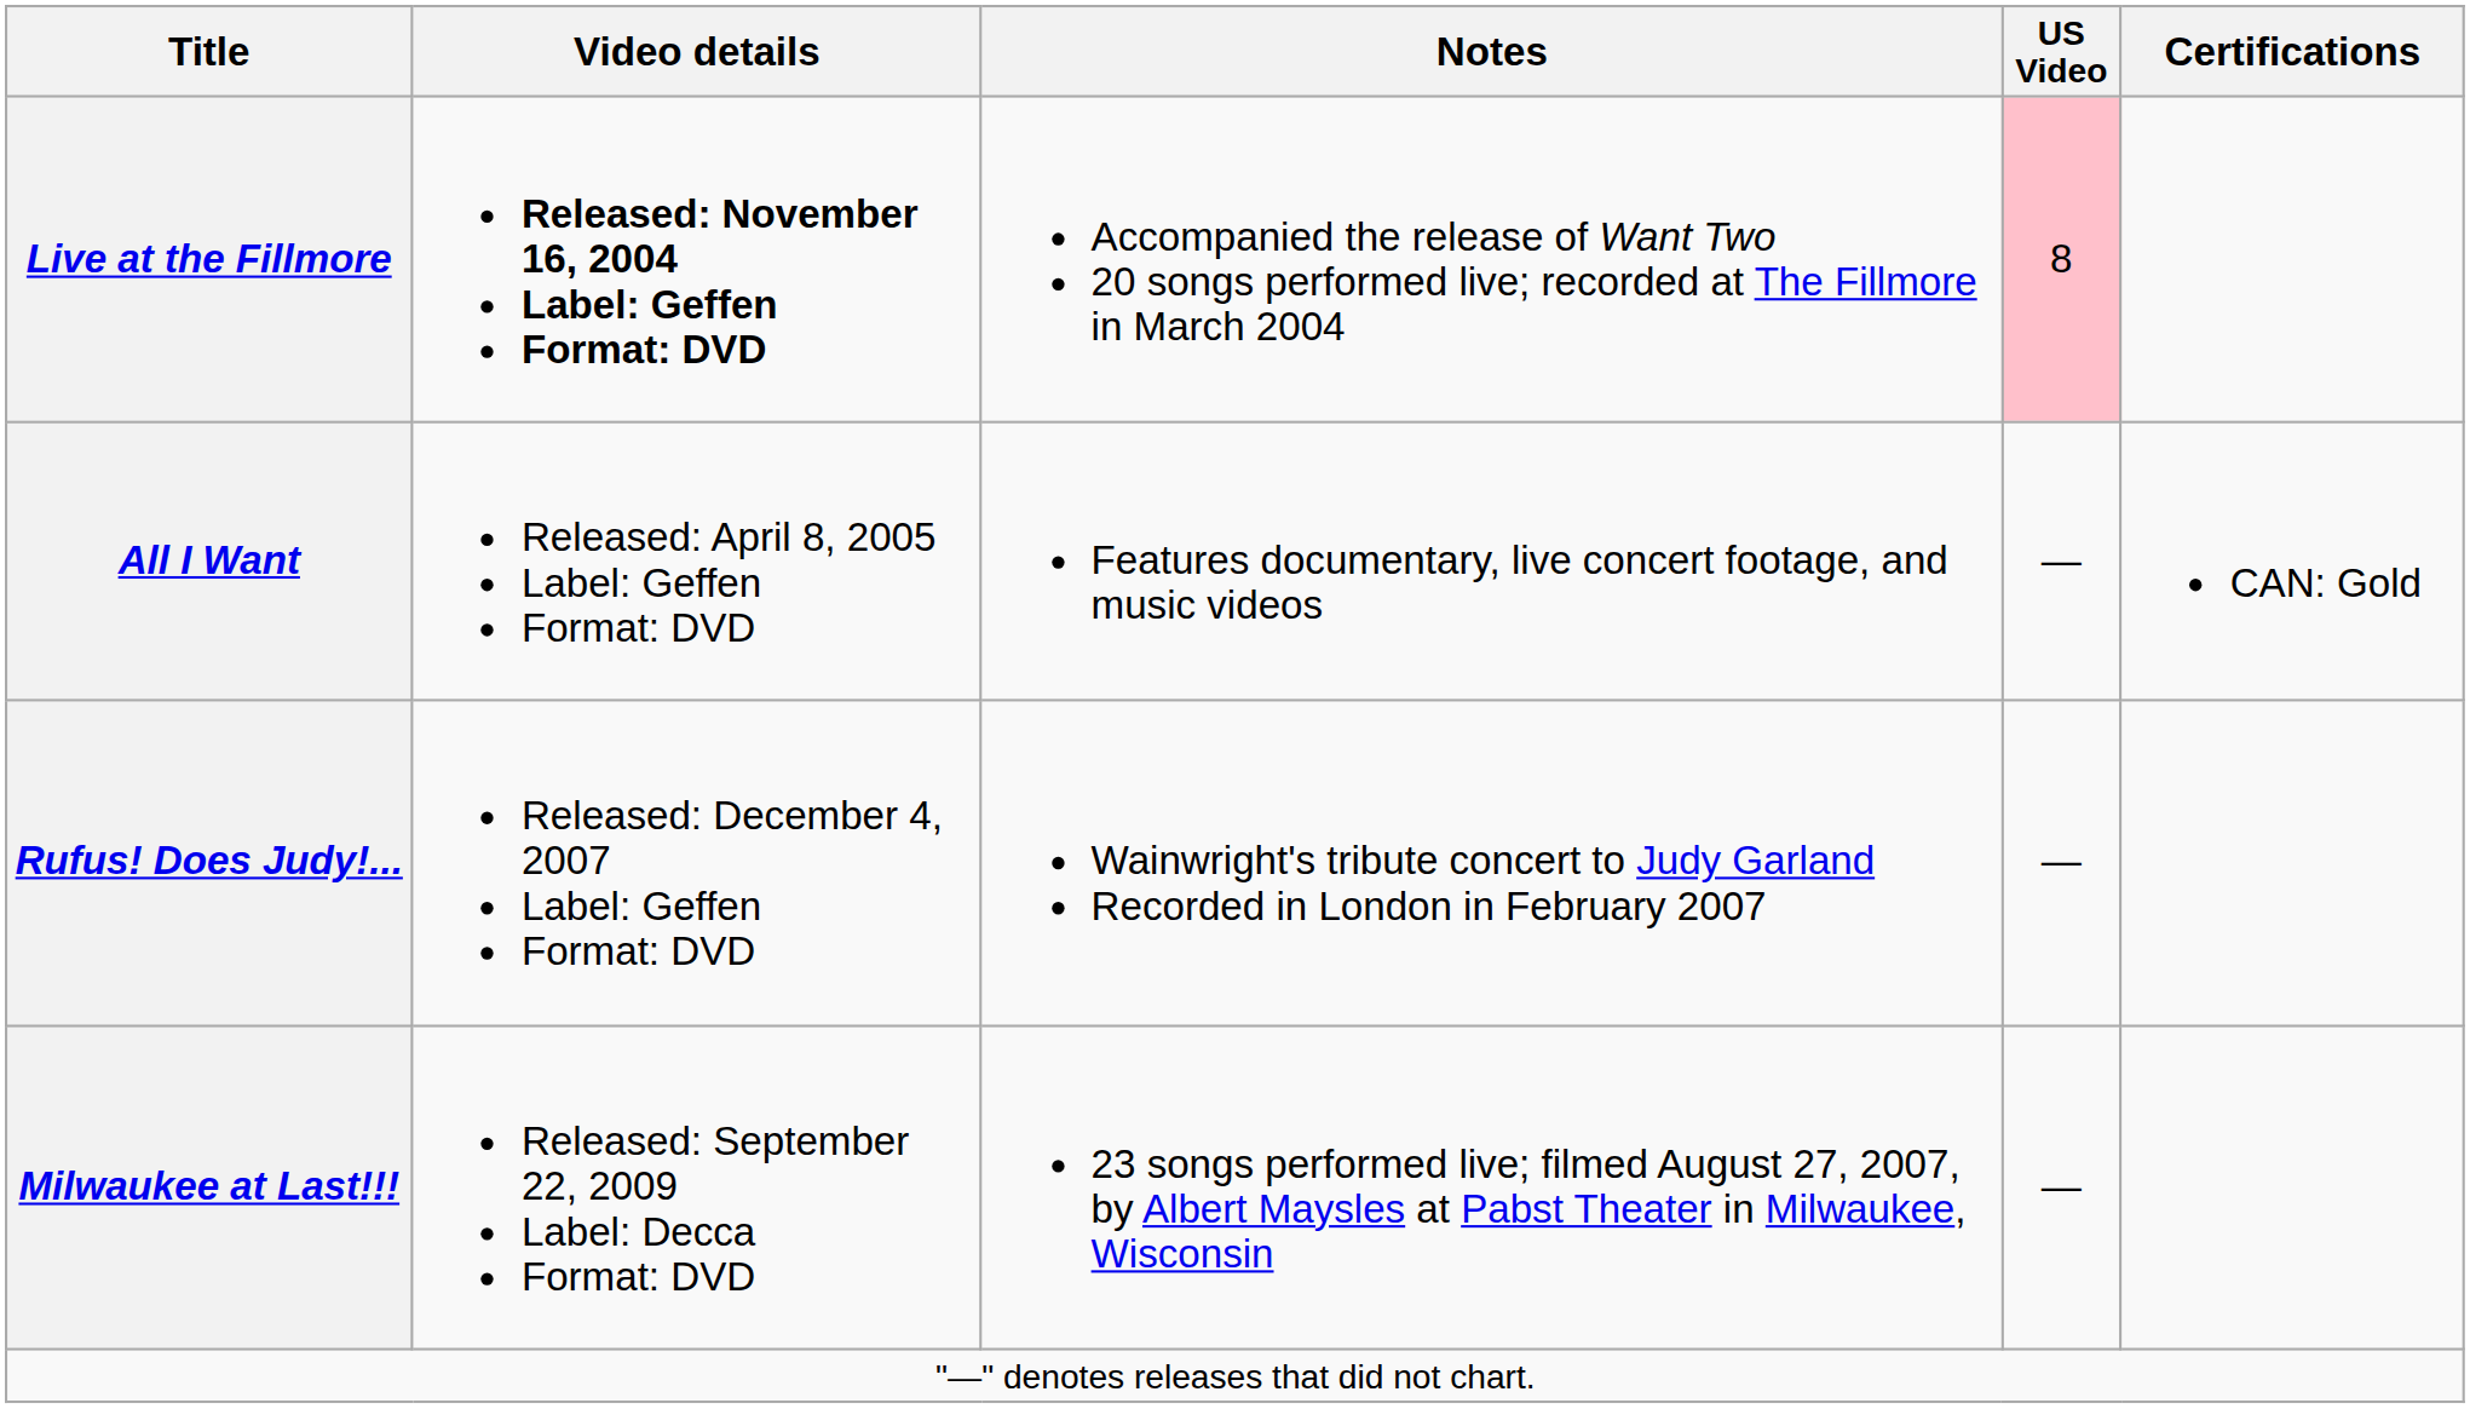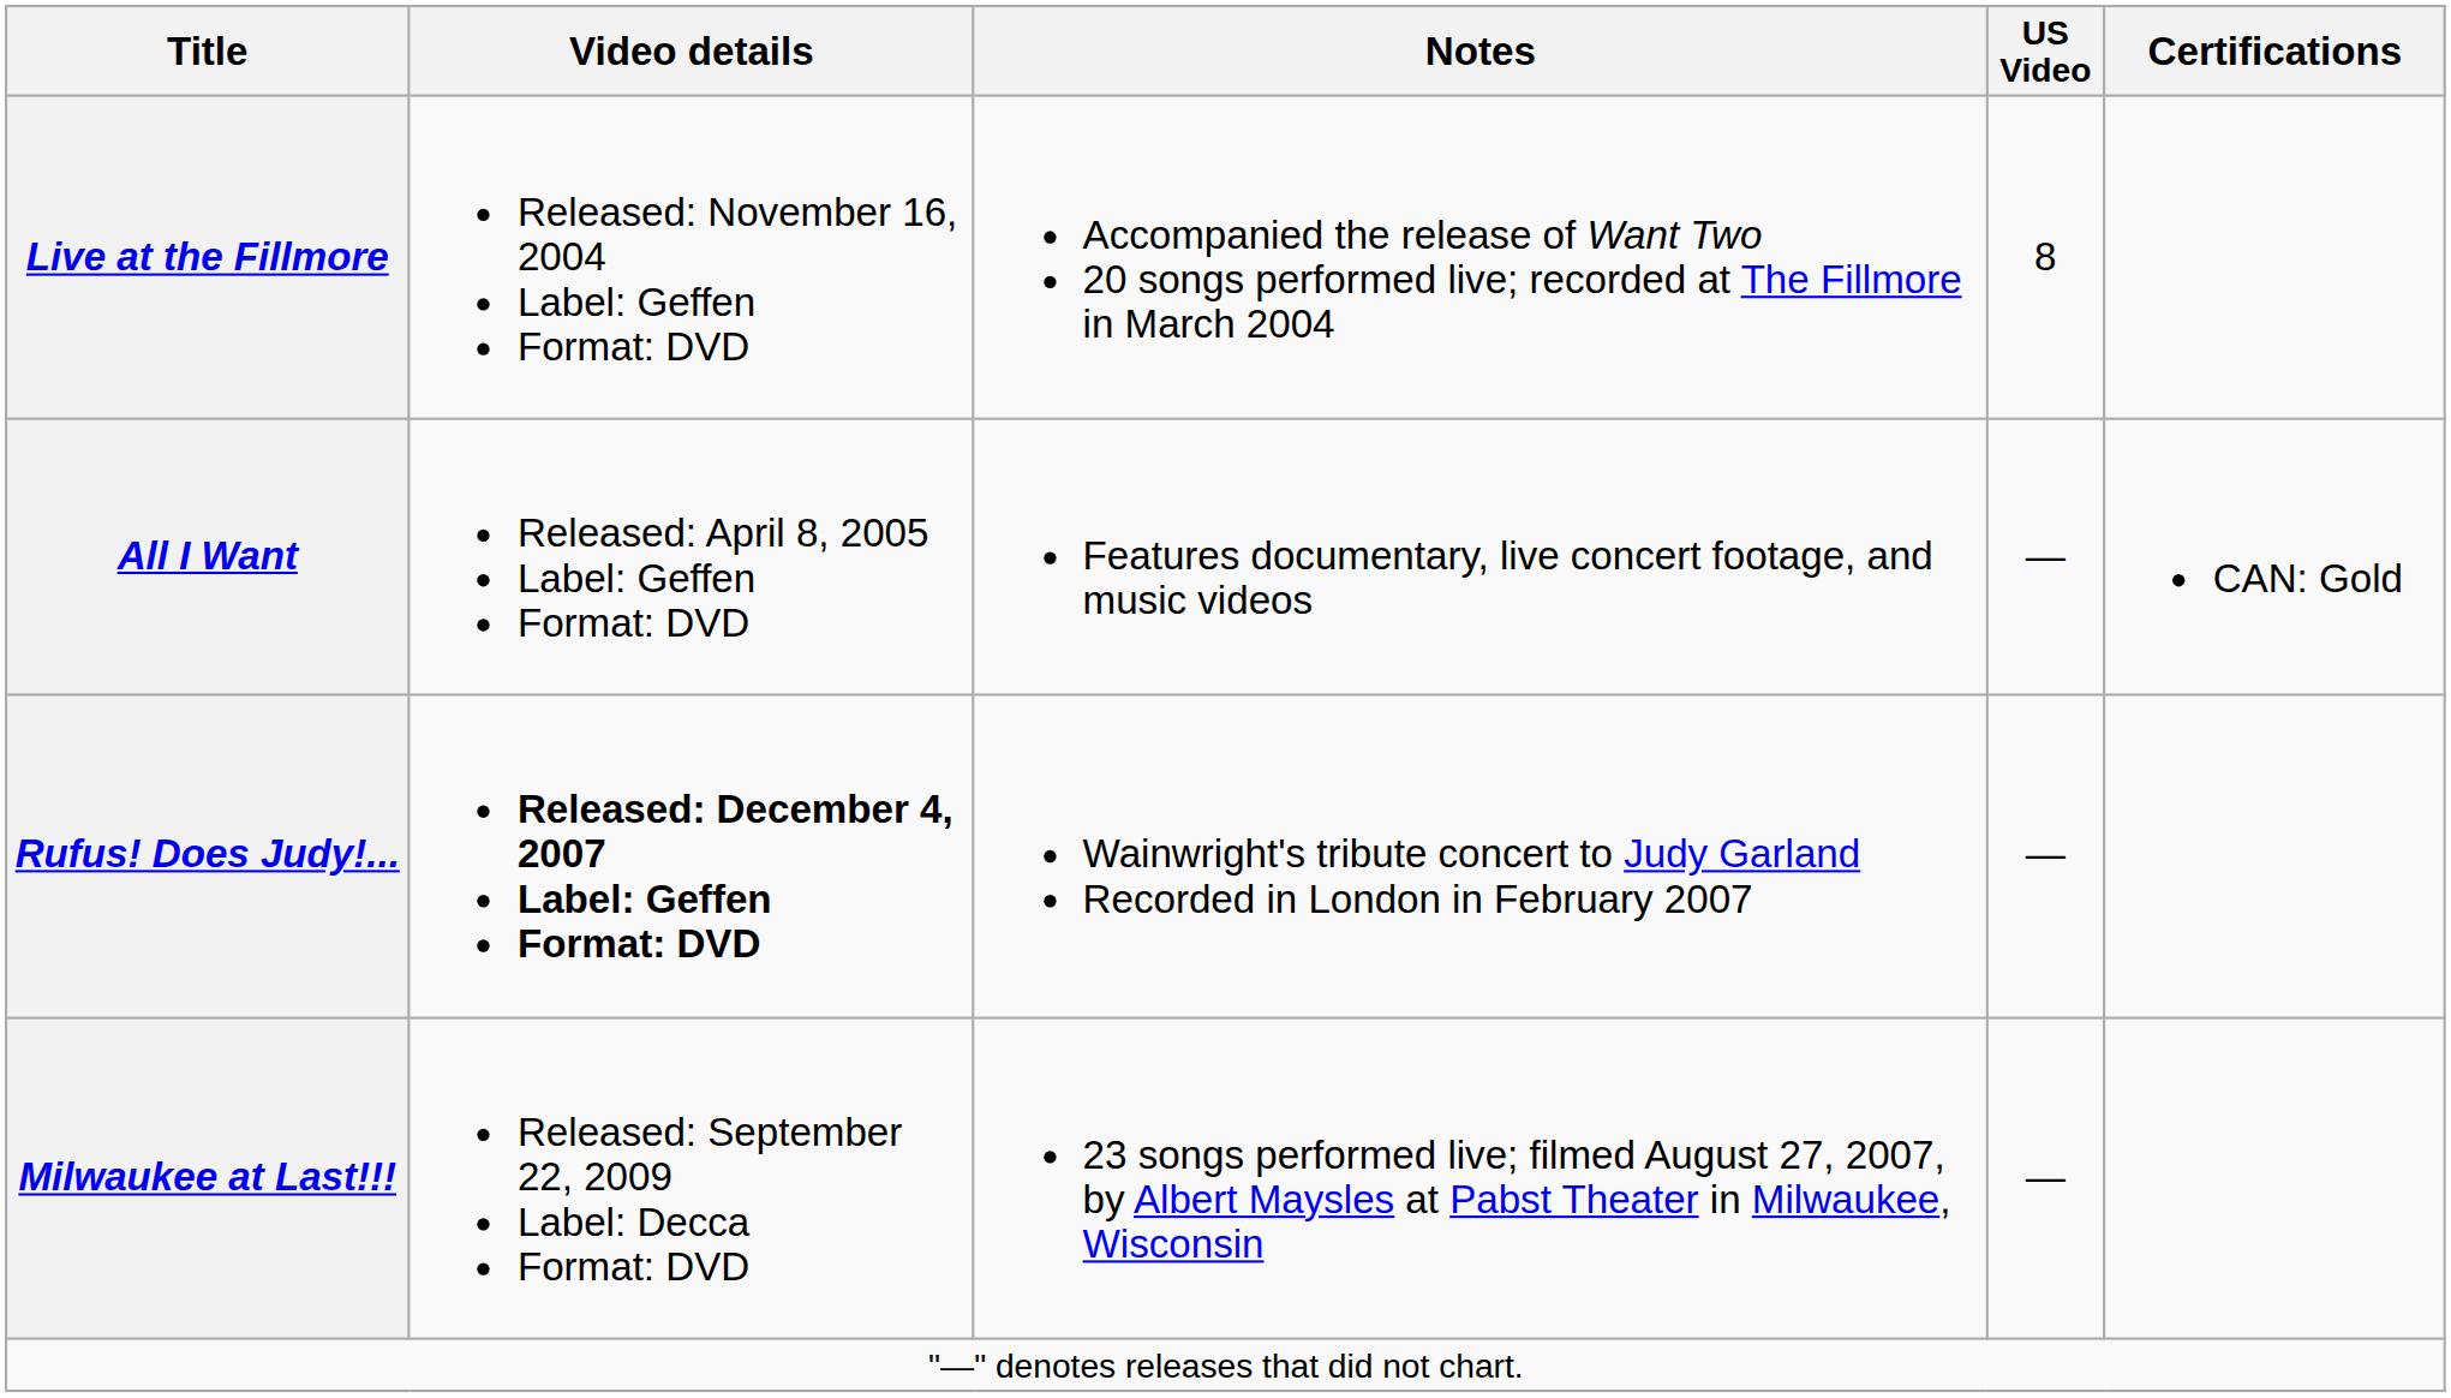Live at the Fillmore | Video details: bold -> normal
Live at the Fillmore | US Video: pink background -> no background
Rufus! Does Judy!... | Video details: normal -> bold
